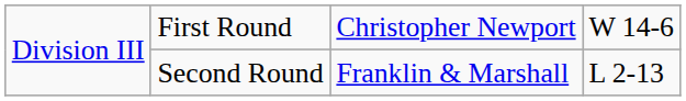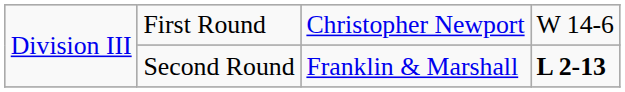Division III / Second Round | column 4: normal -> bold
